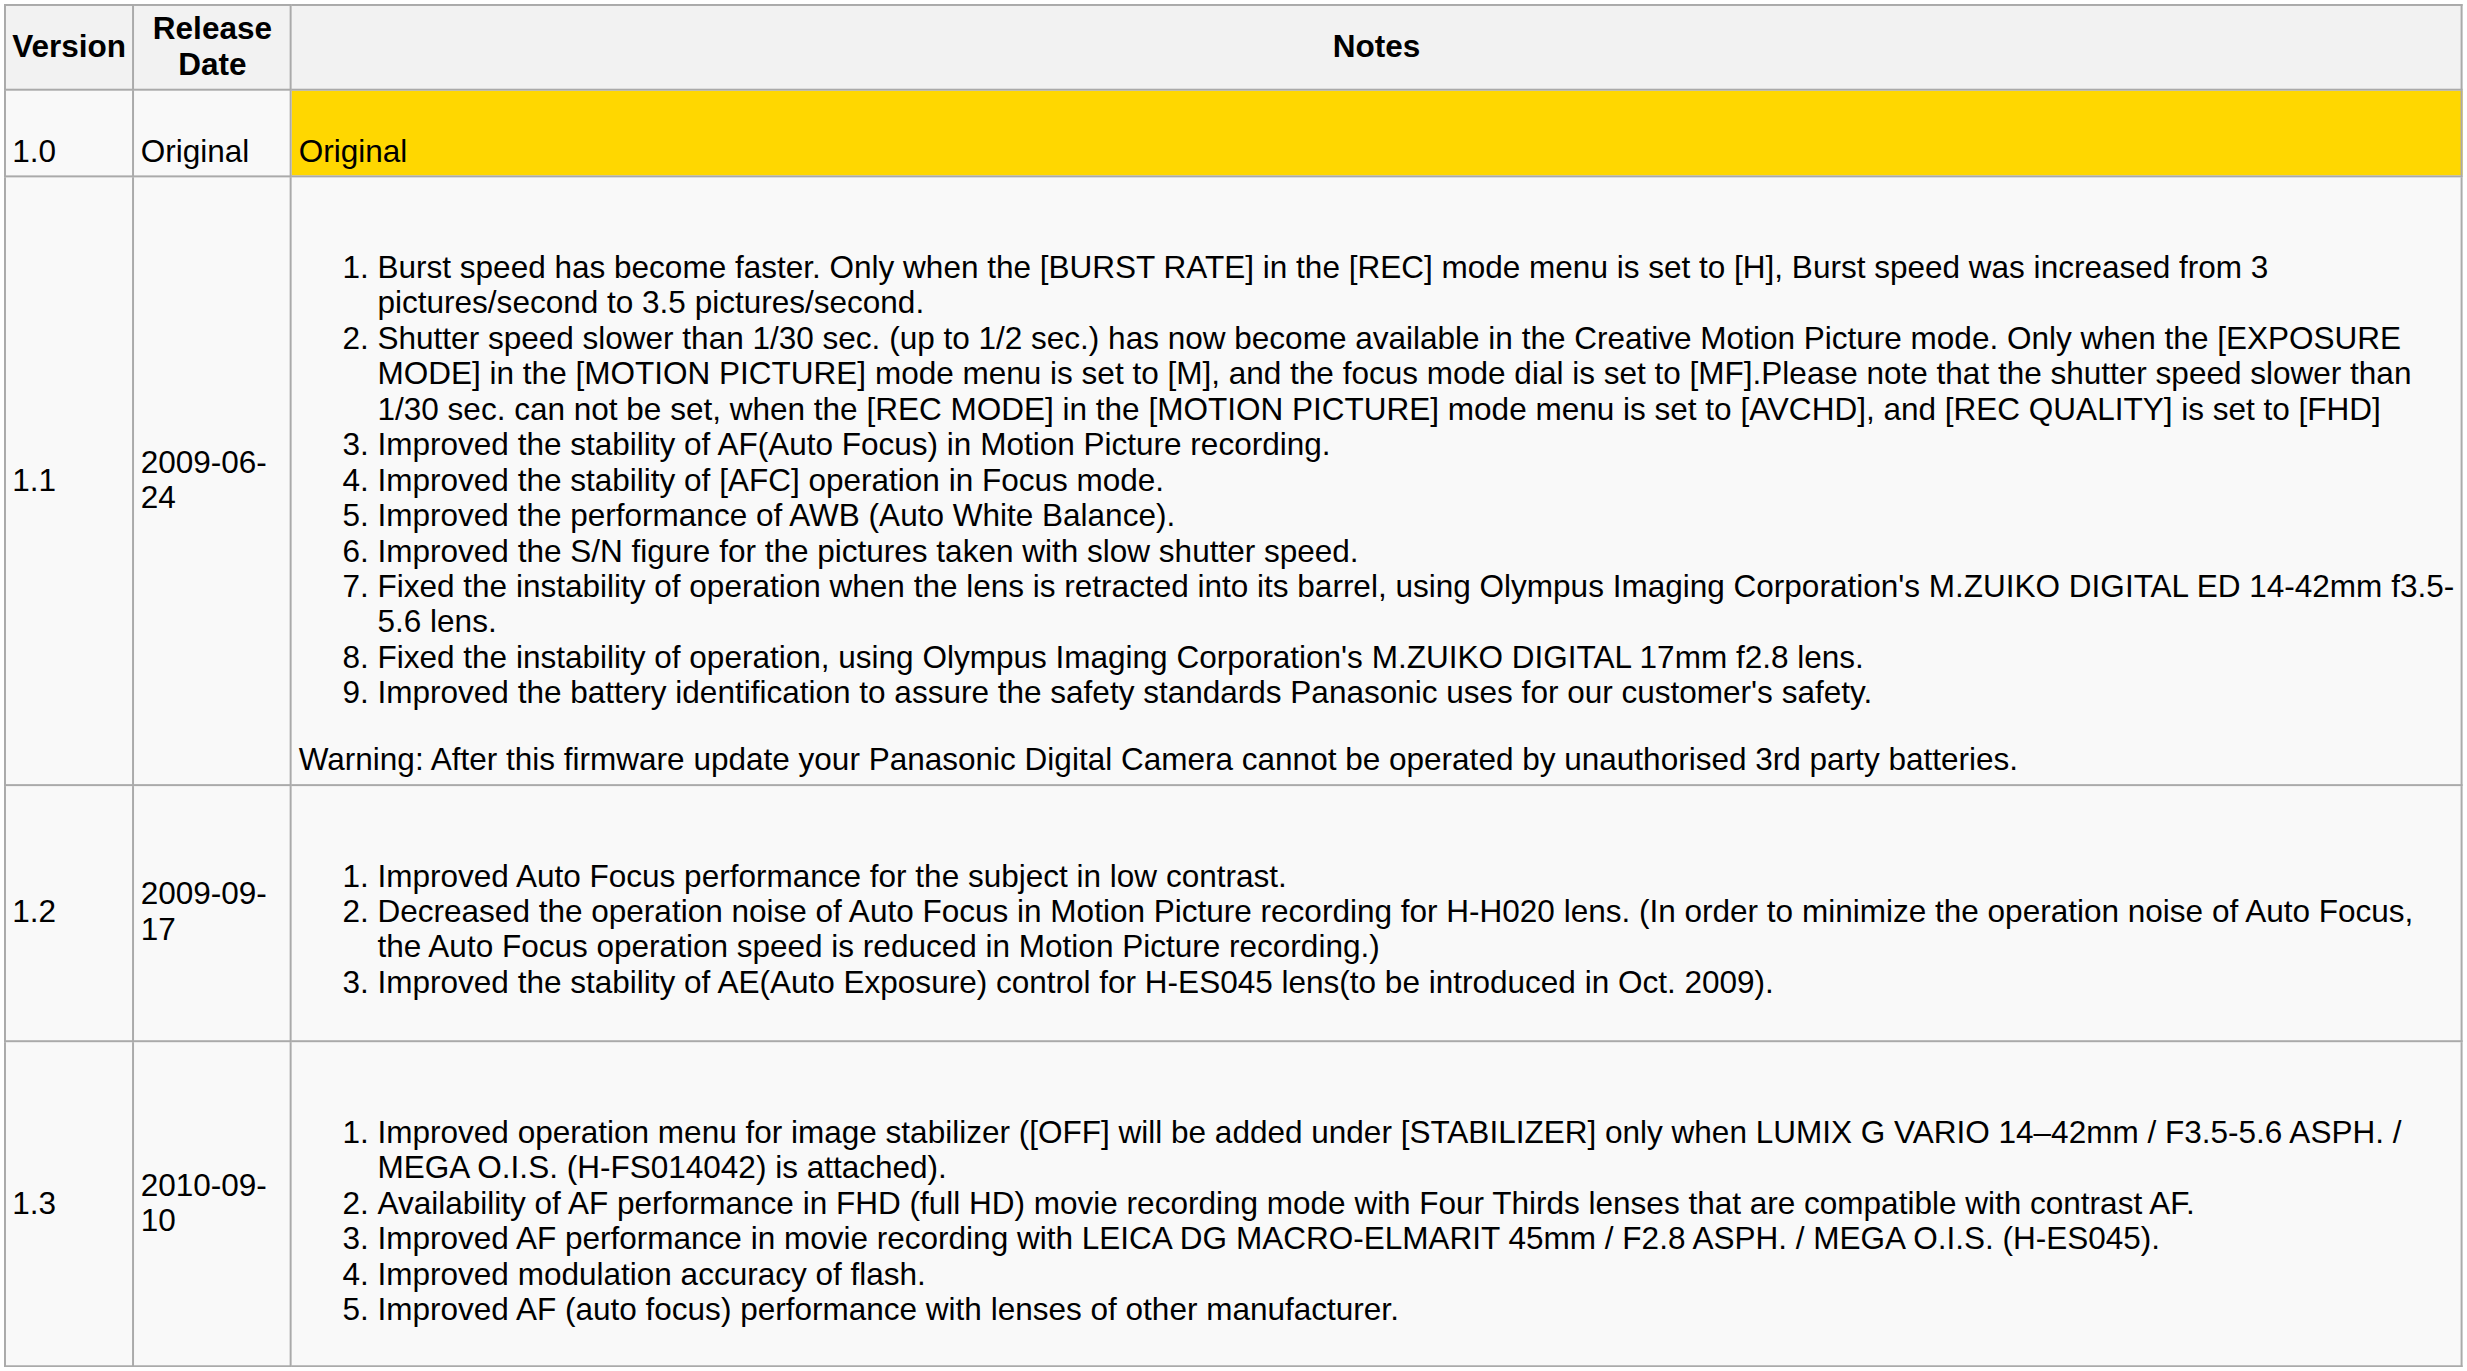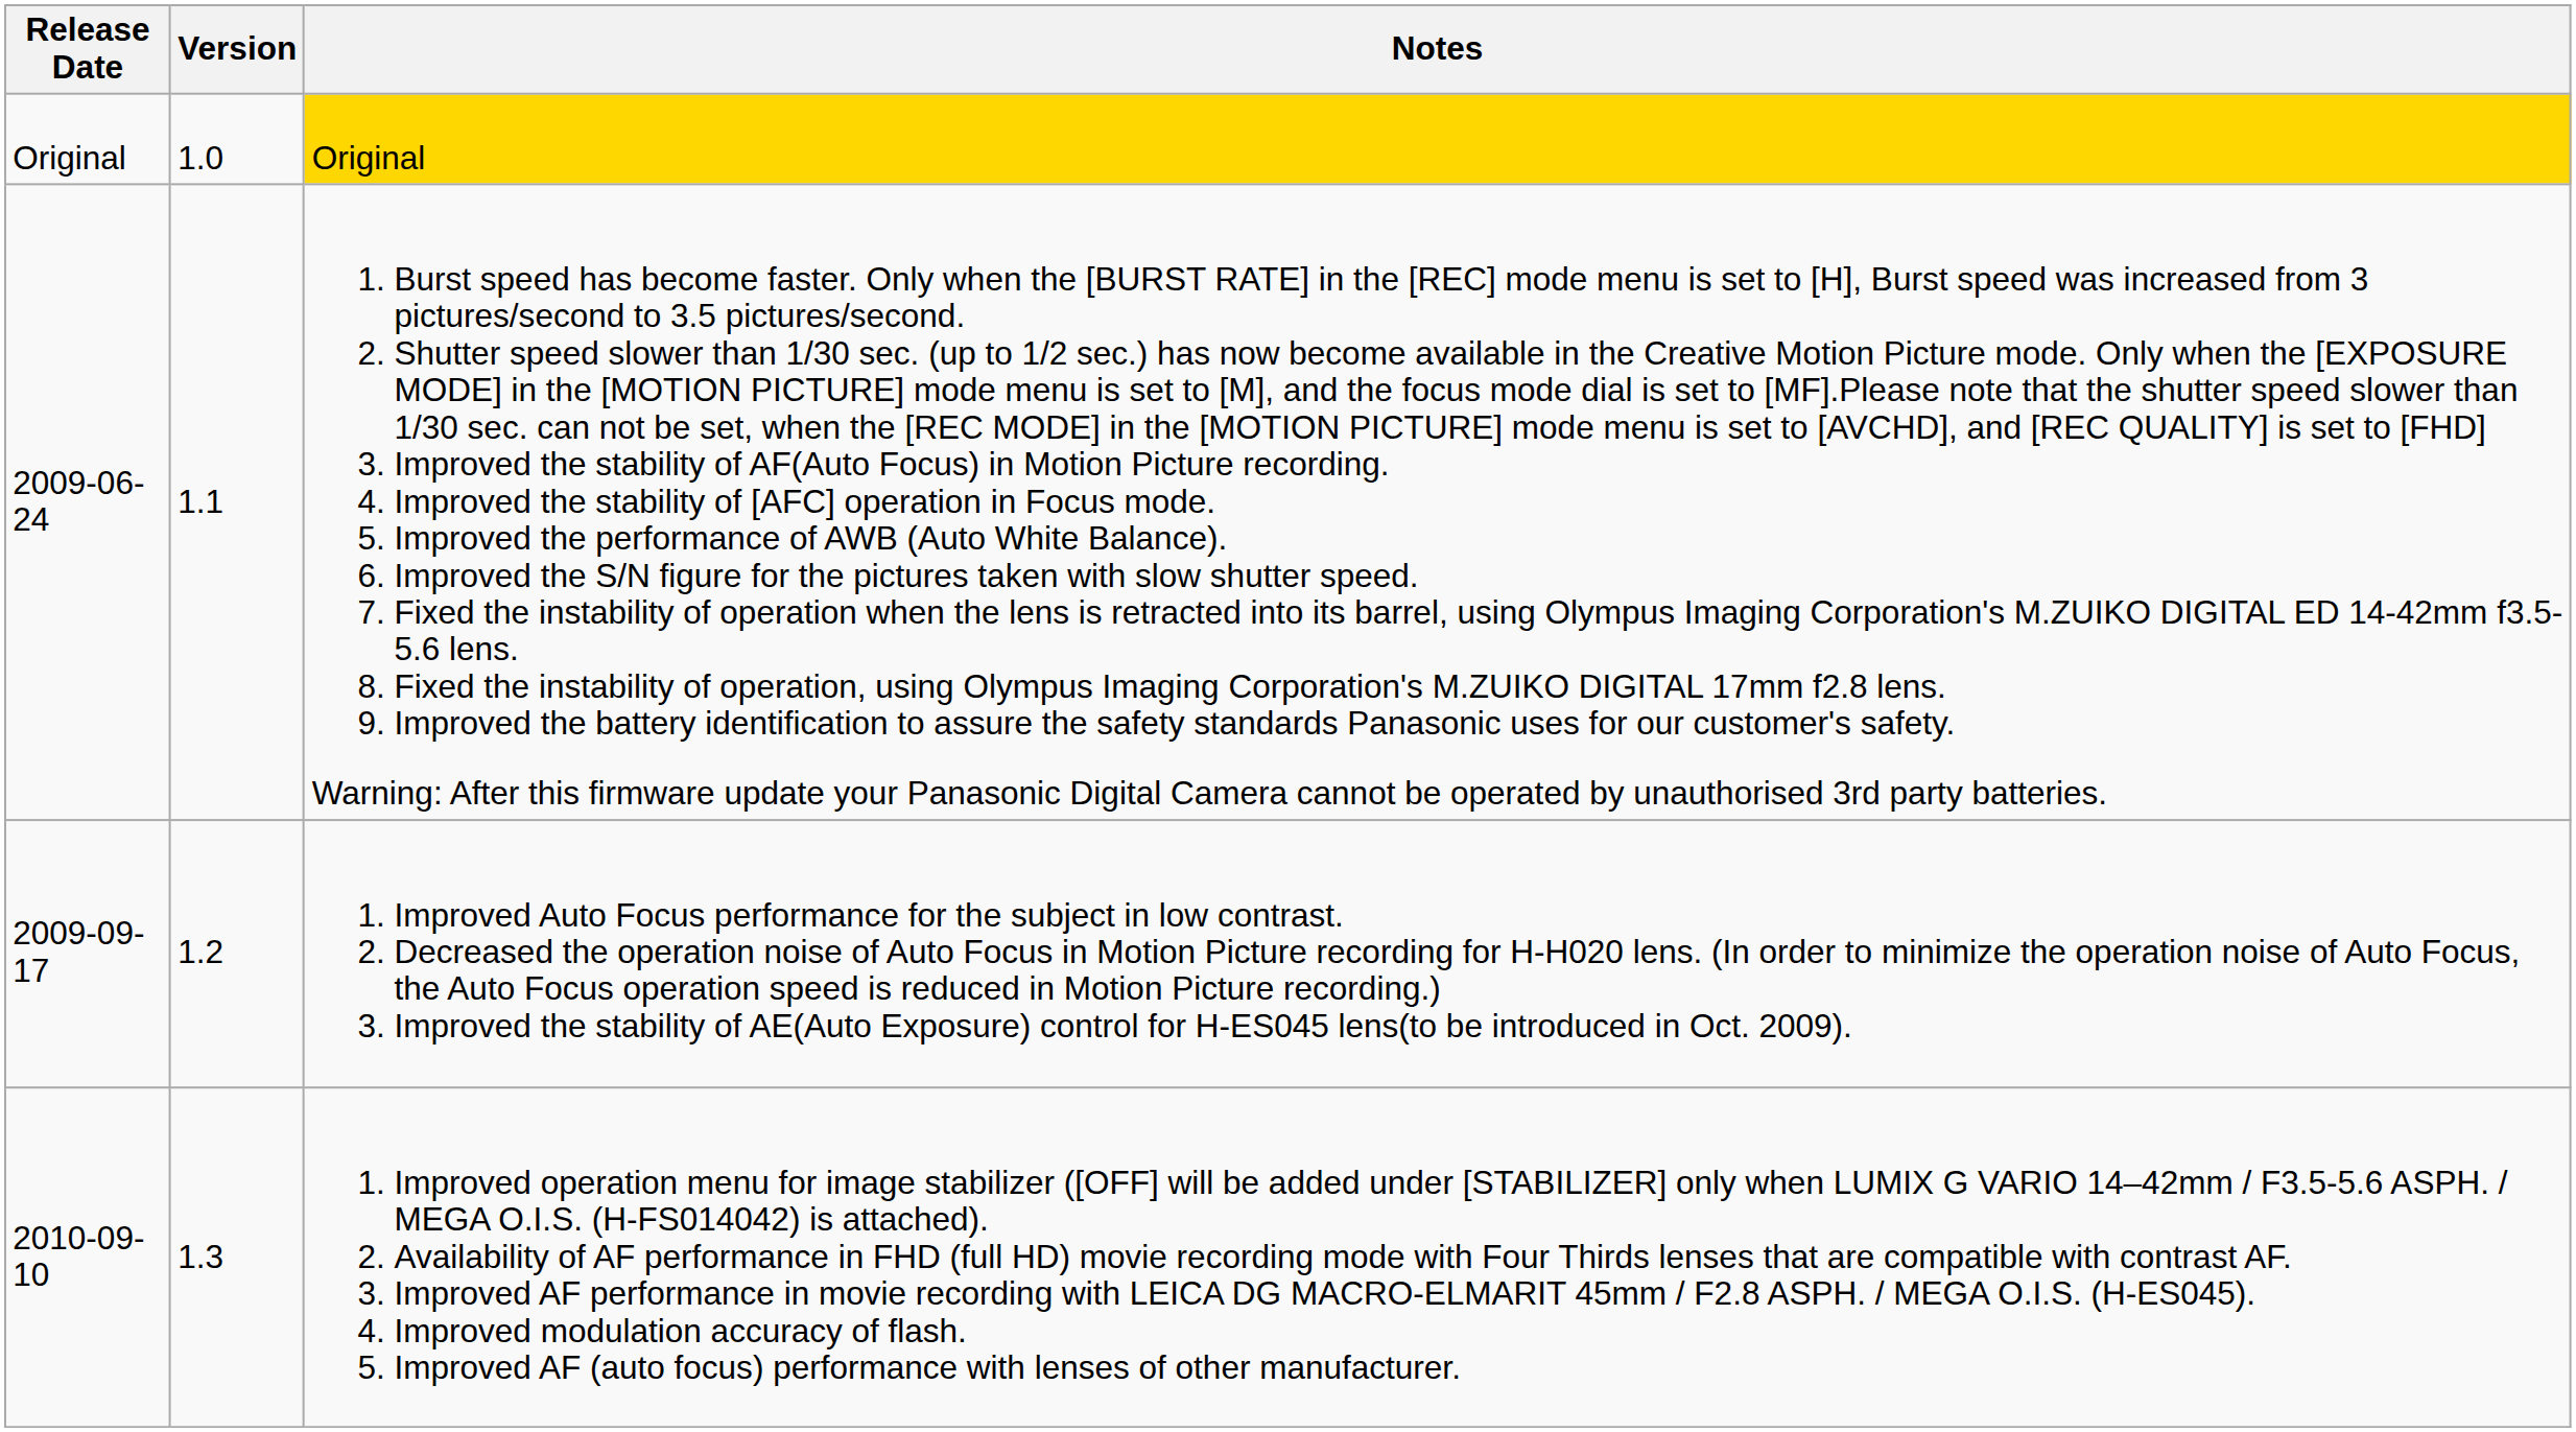columns swapped: Version <-> Release Date
